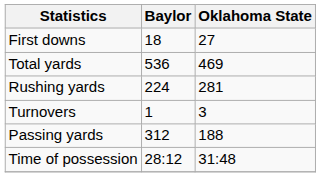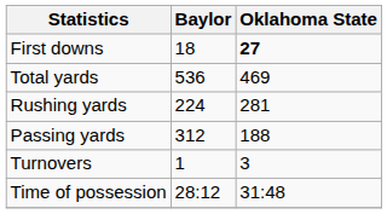First downs | Oklahoma State: normal -> bold
rows swapped: Passing yards <-> Turnovers
